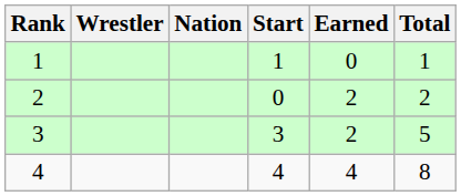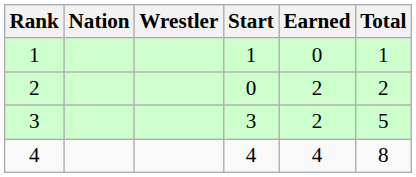columns swapped: Wrestler <-> Nation
